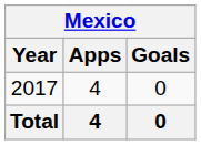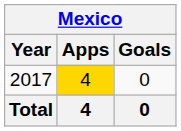2017 | Apps: no background -> gold background
